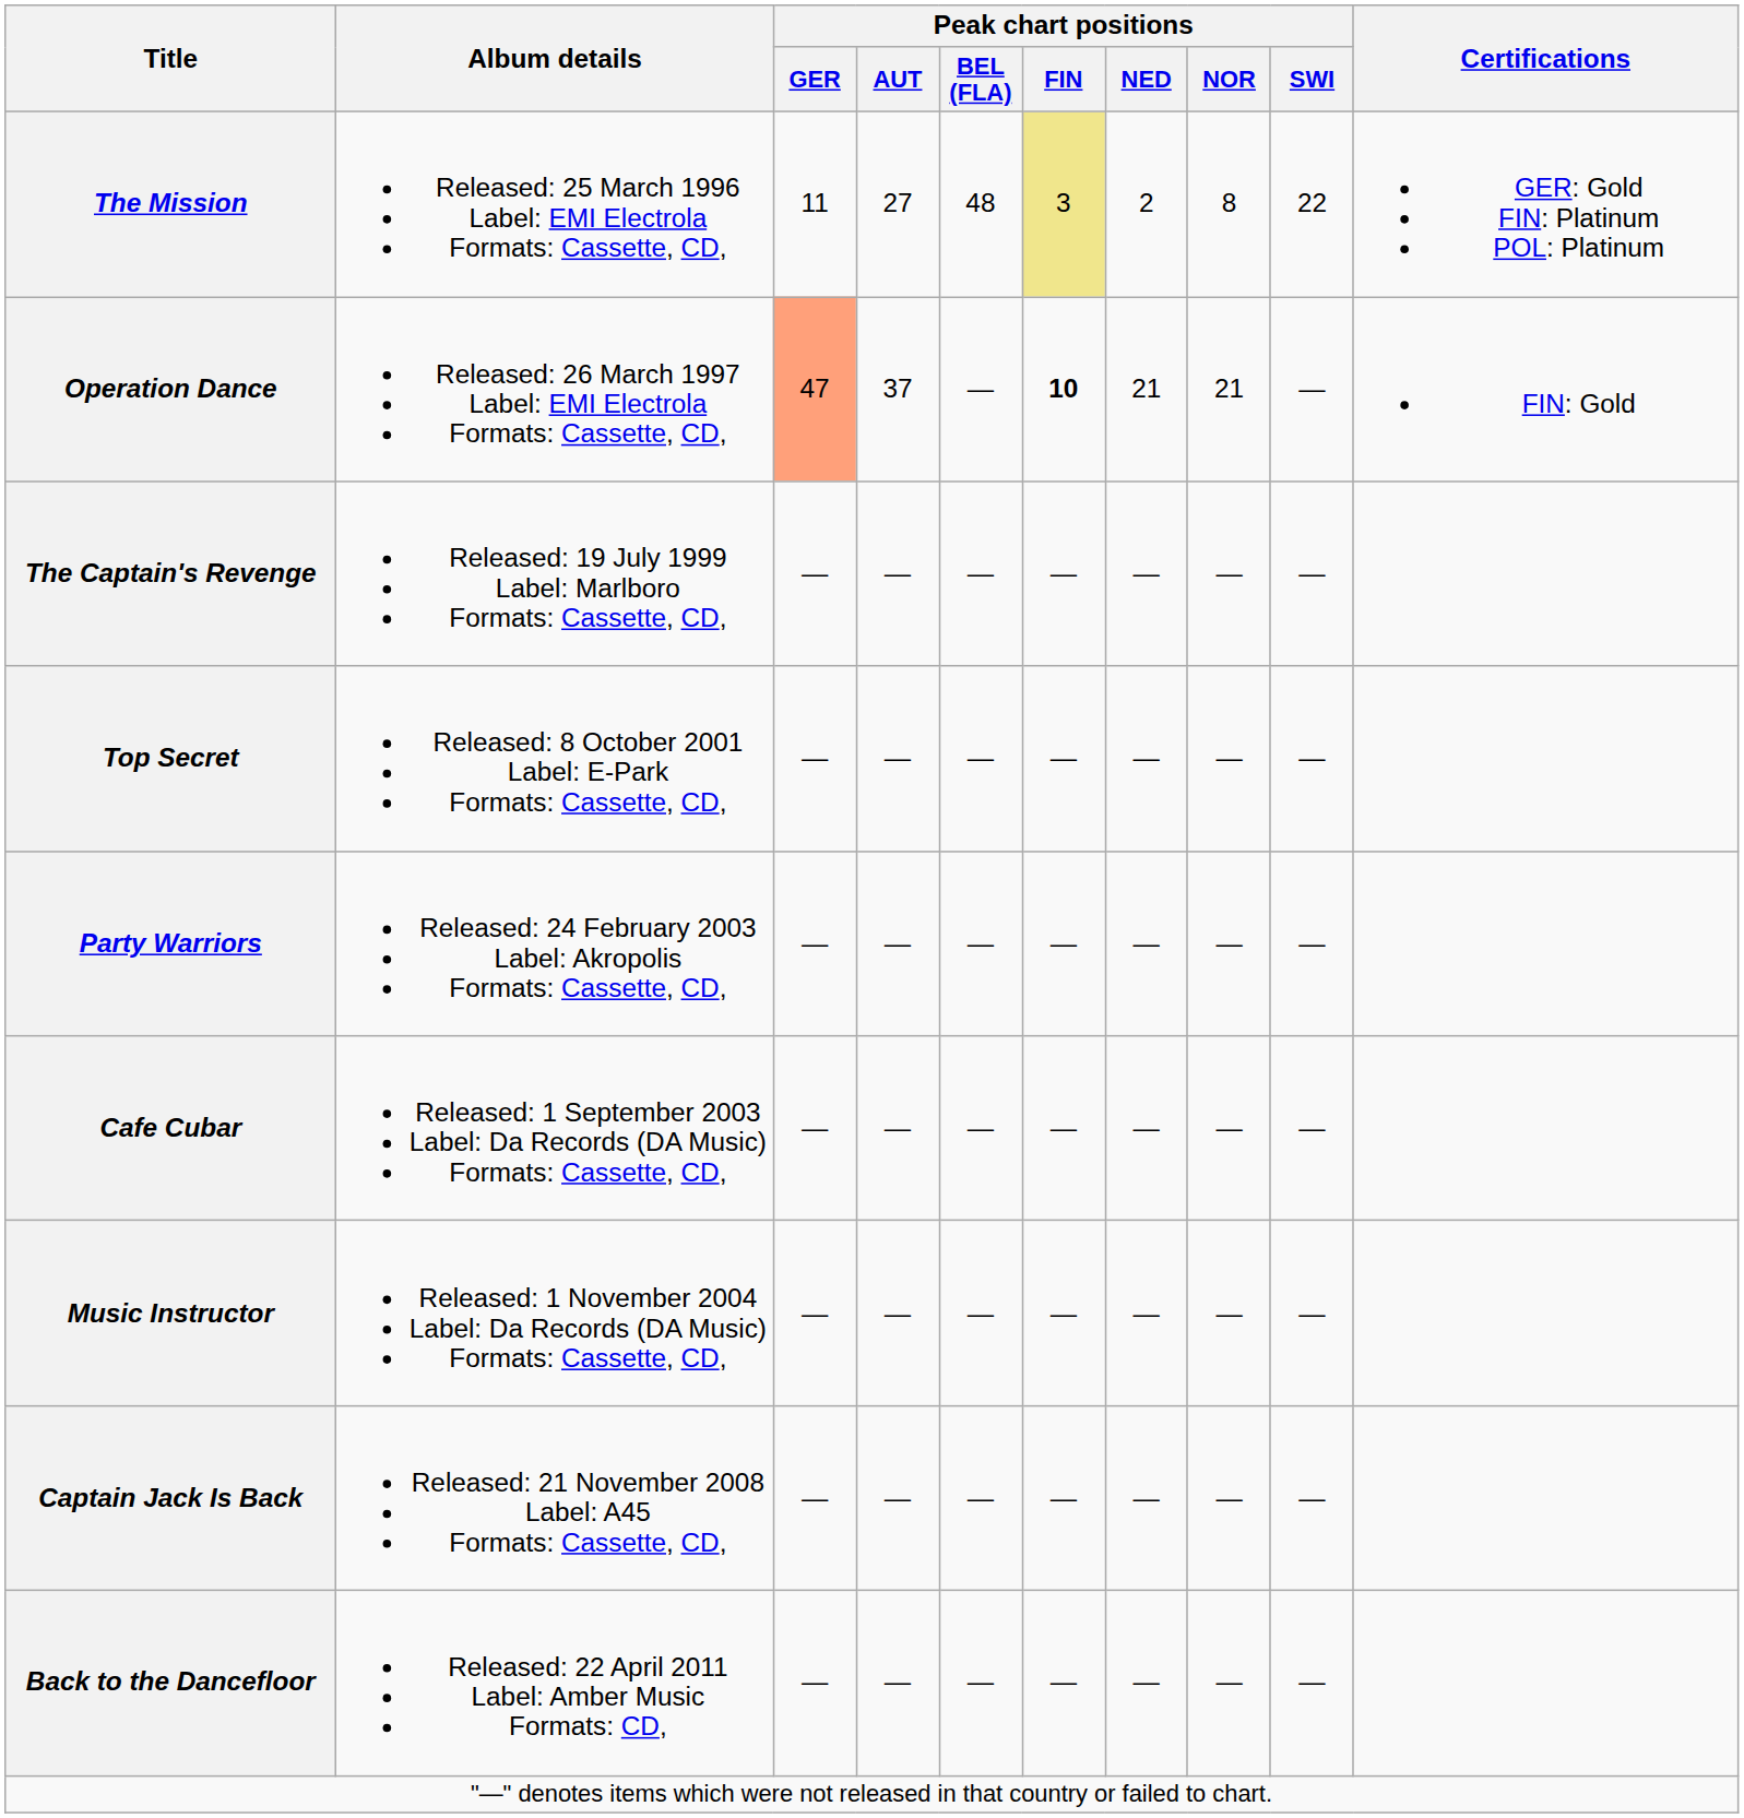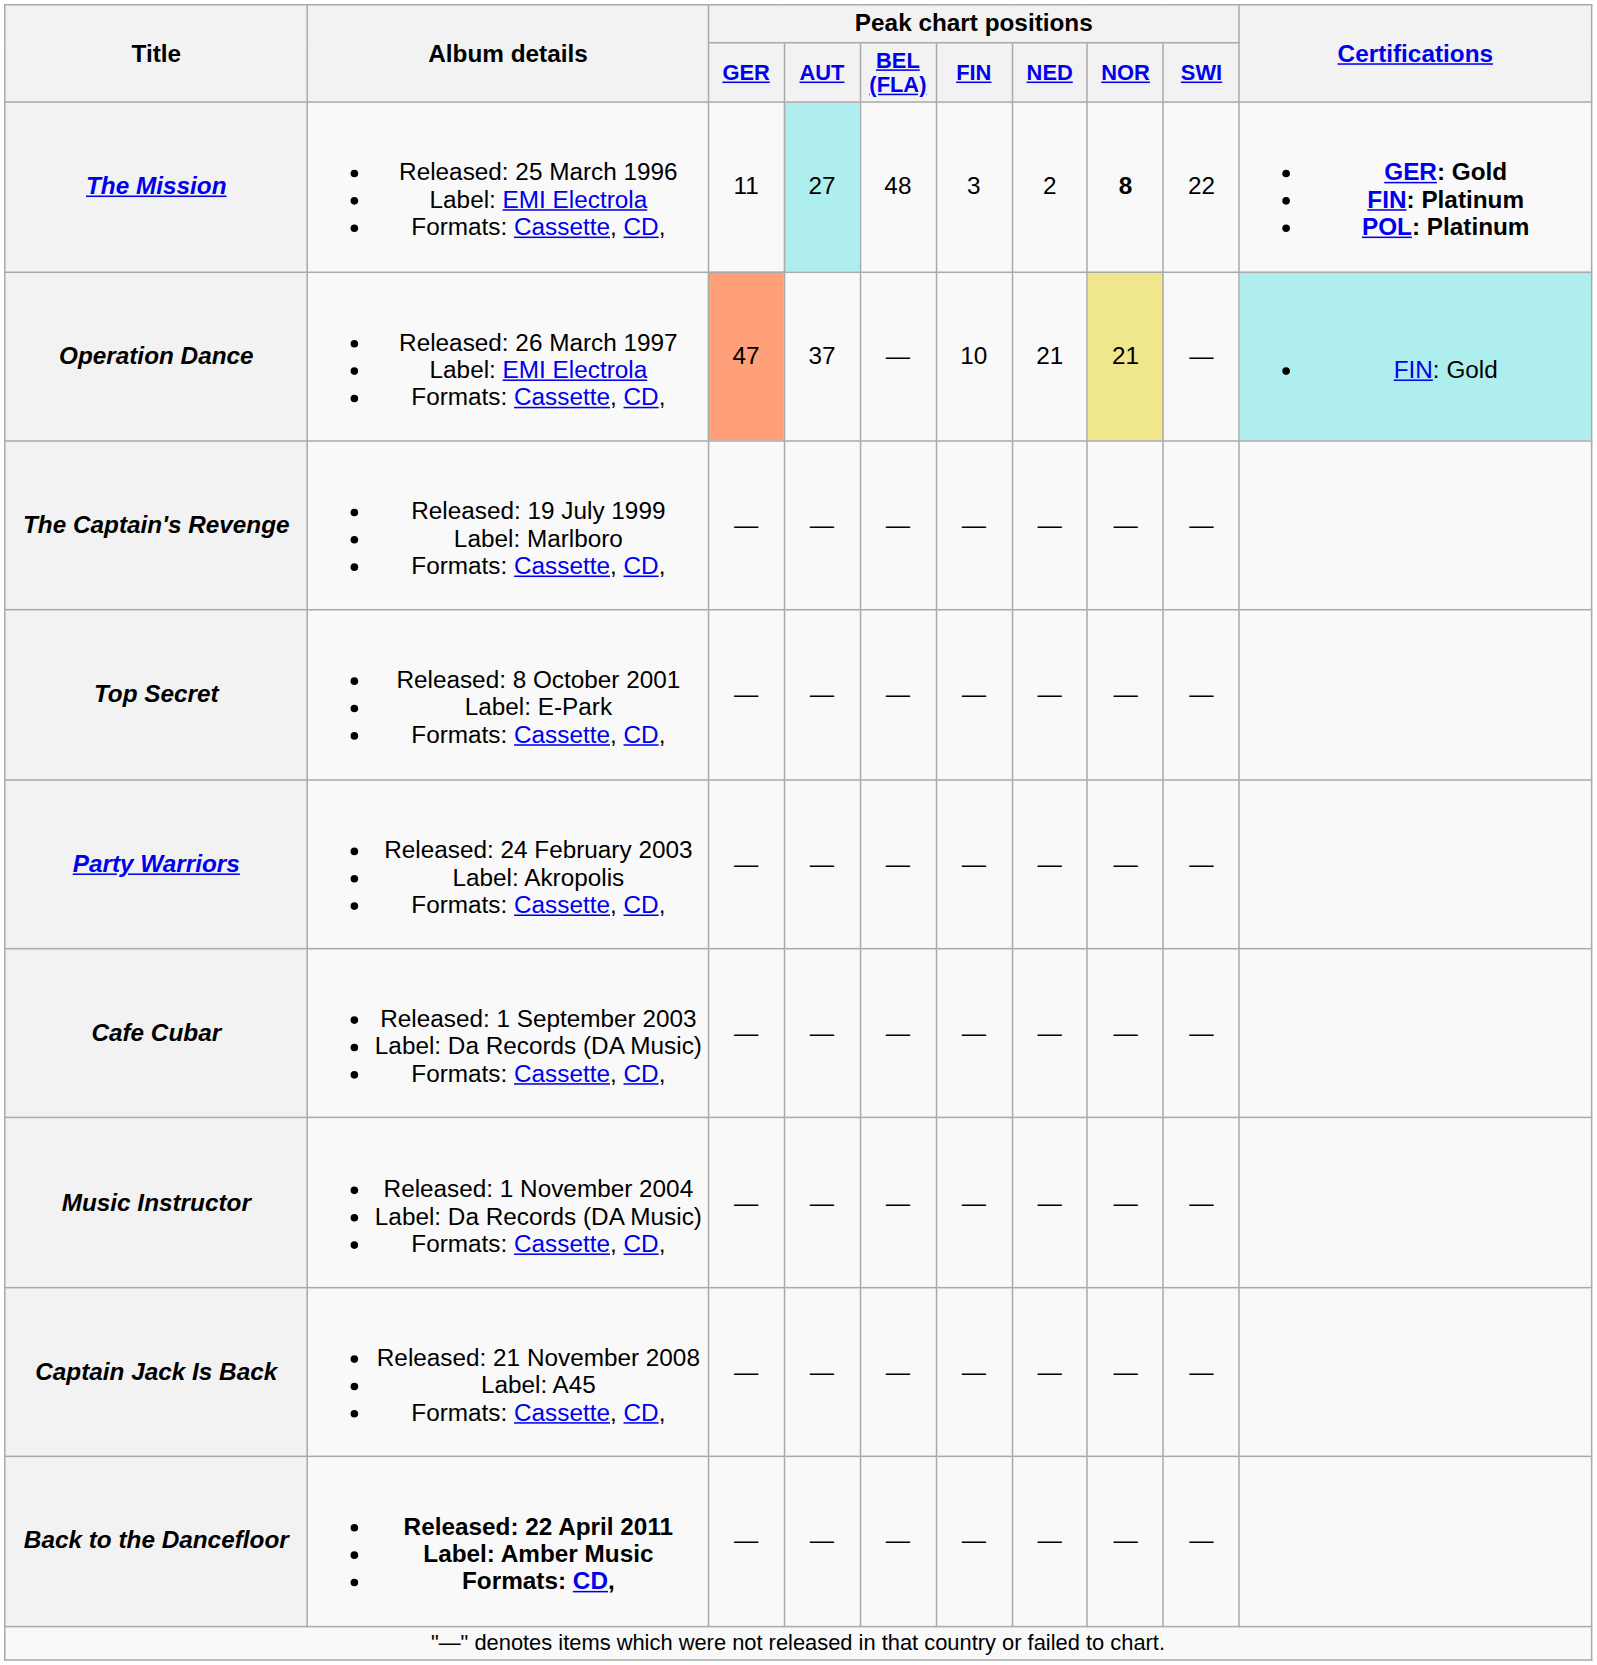The Mission | Peak chart positions / AUT: no background -> paleturquoise background
The Mission | Peak chart positions / FIN: khaki background -> no background
The Mission | Peak chart positions / NOR: normal -> bold
The Mission | Certifications: normal -> bold
Operation Dance | Peak chart positions / FIN: bold -> normal
Operation Dance | Peak chart positions / NOR: no background -> khaki background
Operation Dance | Certifications: no background -> paleturquoise background
Back to the Dancefloor | Album details: normal -> bold
